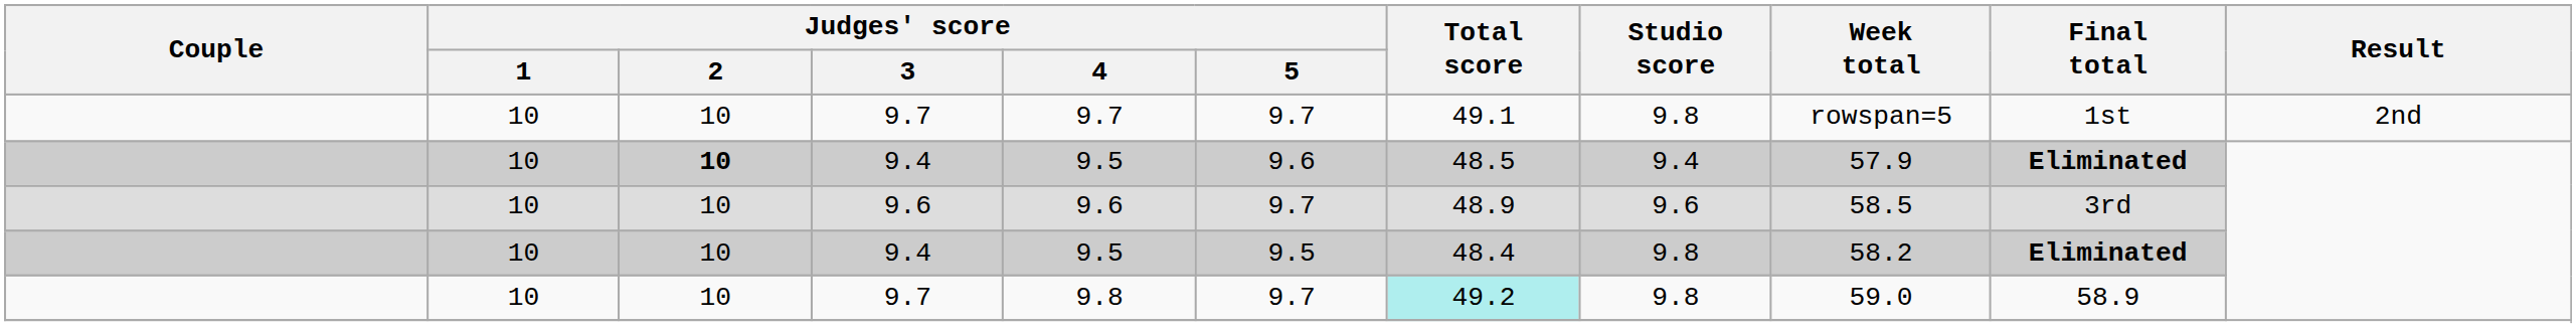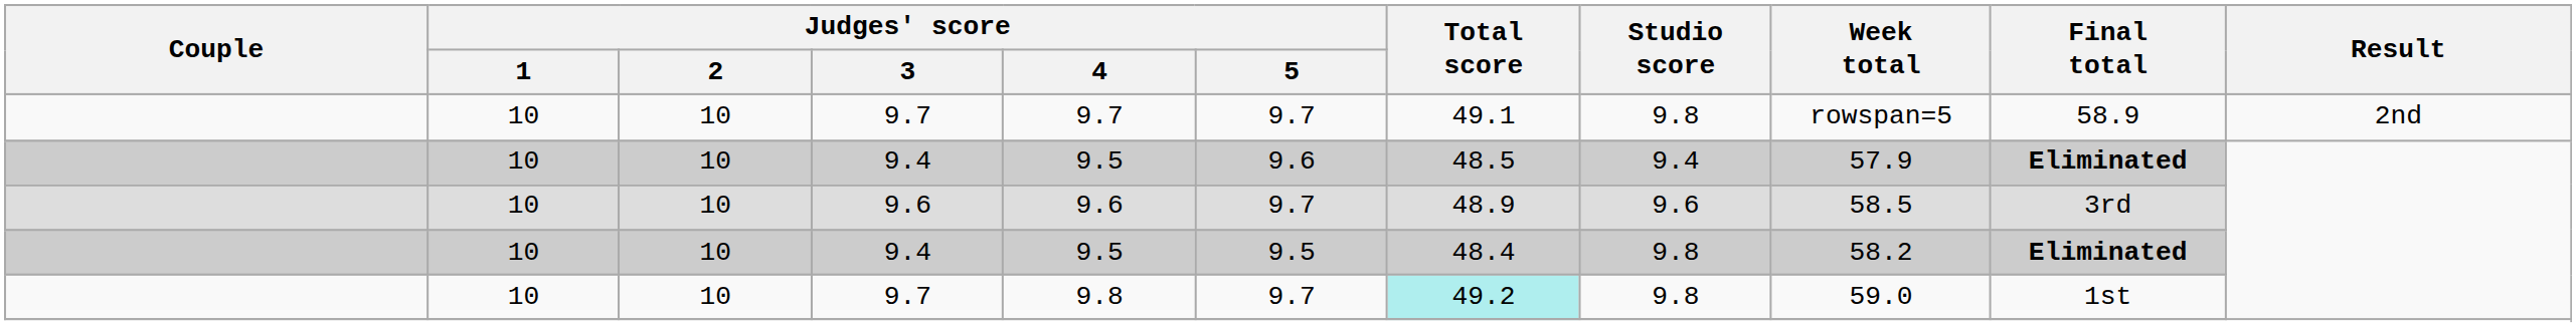row 3 | Final total: 1st -> 58.9
row 4 | Judges' score / 2: bold -> normal
row 7 | Final total: 58.9 -> 1st
